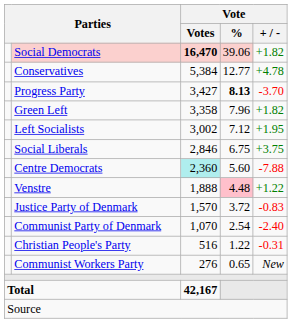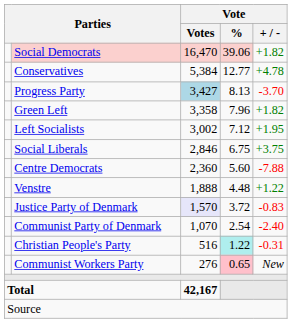Social Democrats | Vote / Votes: bold -> normal
Progress Party | Vote / Votes: no background -> lightblue background
Progress Party | Vote / %: bold -> normal
Centre Democrats | Vote / Votes: paleturquoise background -> no background
Venstre | Vote / %: pink background -> no background
Justice Party of Denmark | Vote / Votes: no background -> lavender background
Christian People's Party | Vote / %: no background -> paleturquoise background
Communist Workers Party | Vote / %: no background -> pink background
